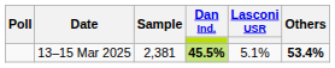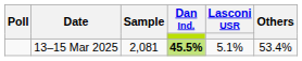13–15 Mar 2025 | Sample: 2,381 -> 2,081
13–15 Mar 2025 | Others: bold -> normal
